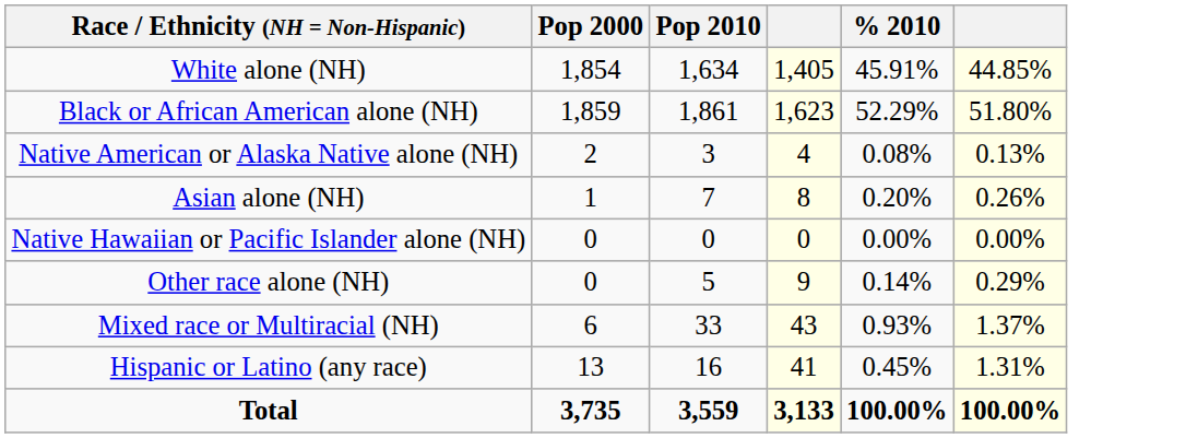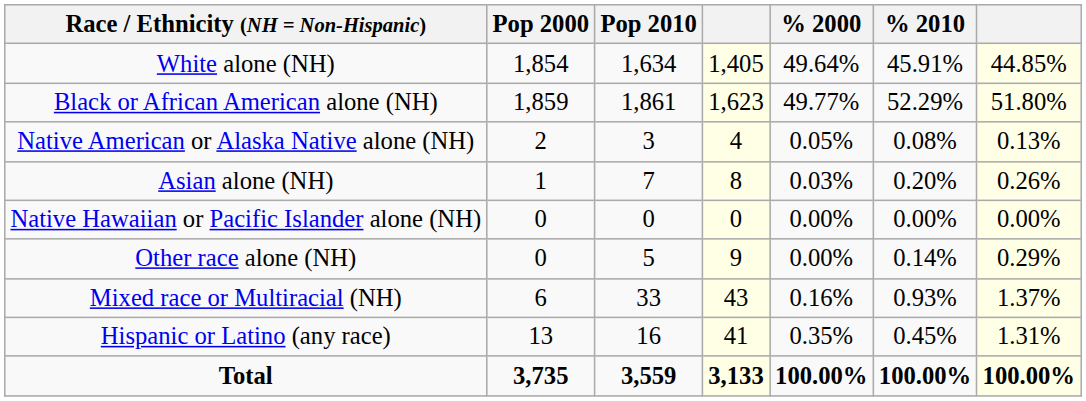+ column: % 2000 | 49.64% | 49.77% | 0.05% | 0.03% | 0.00% | 0.00% | 0.16% | 0.35% | 100.00%
